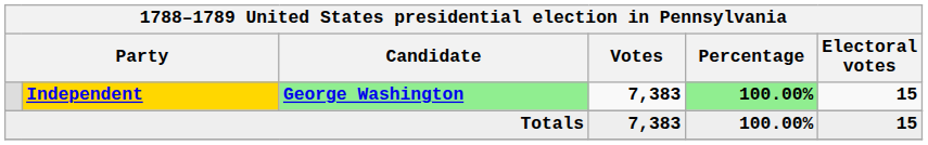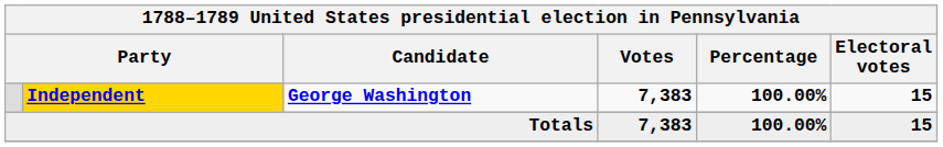row 3 | Candidate: lightgreen background -> no background
row 3 | Percentage: lightgreen background -> no background
